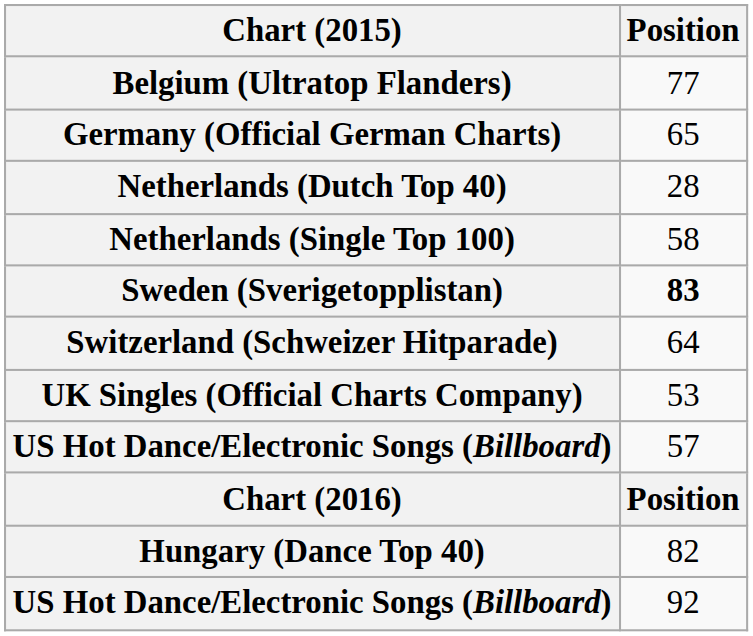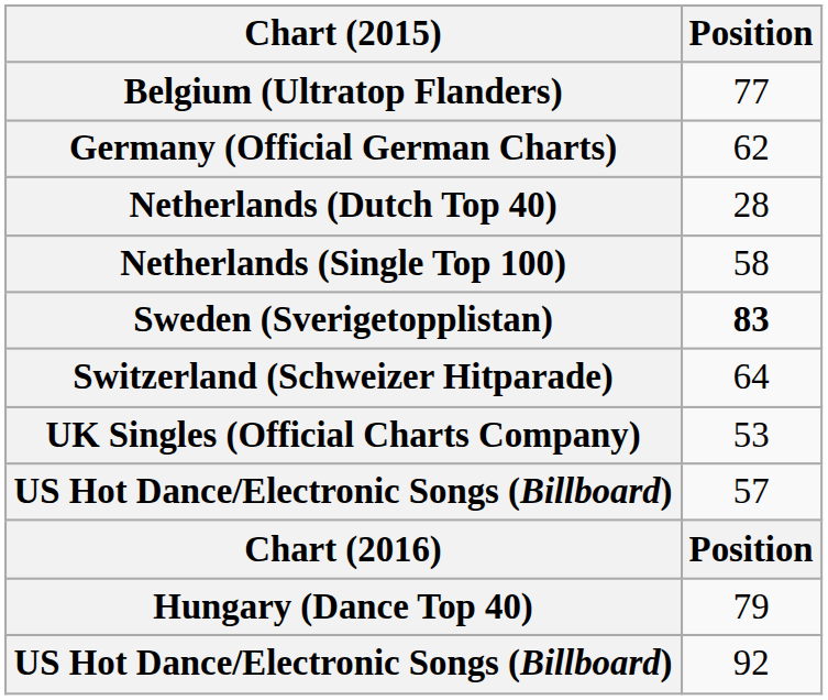row 3 | Position: 65 -> 62
row 11 | Position: 82 -> 79
